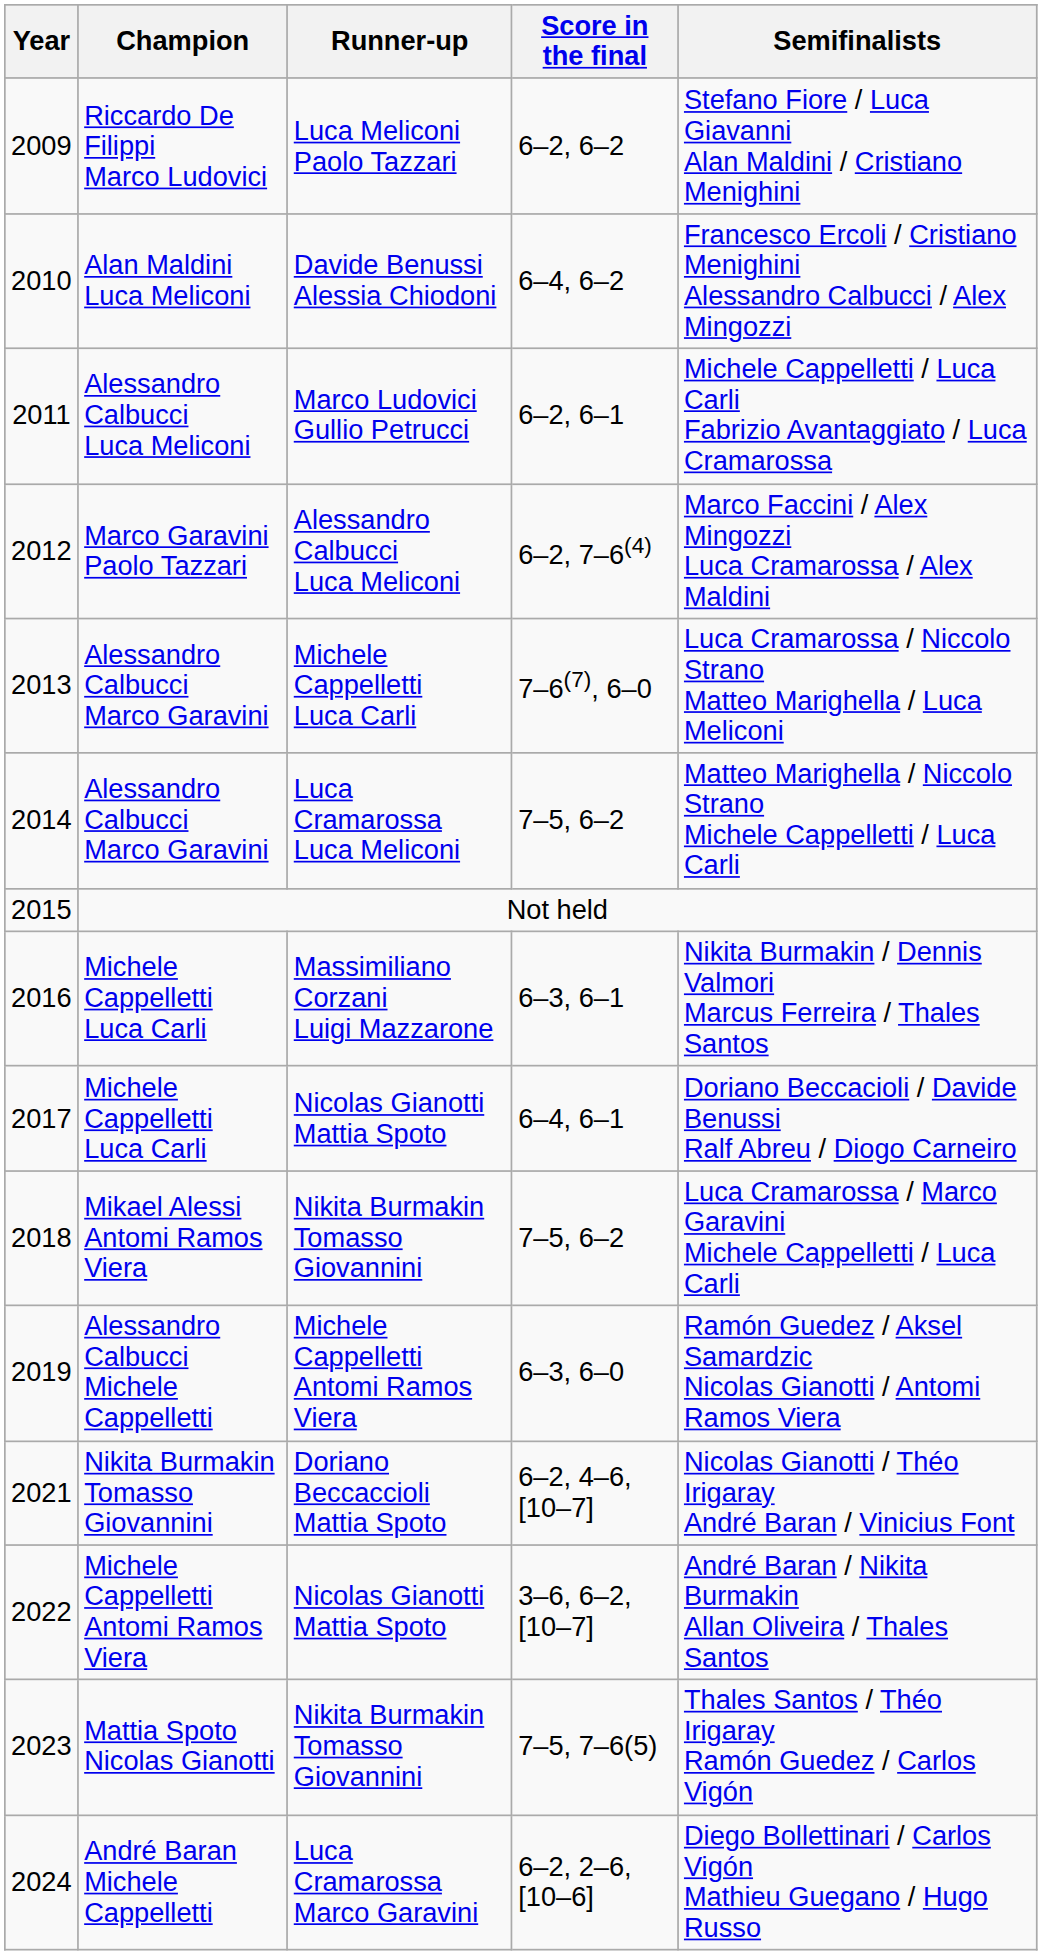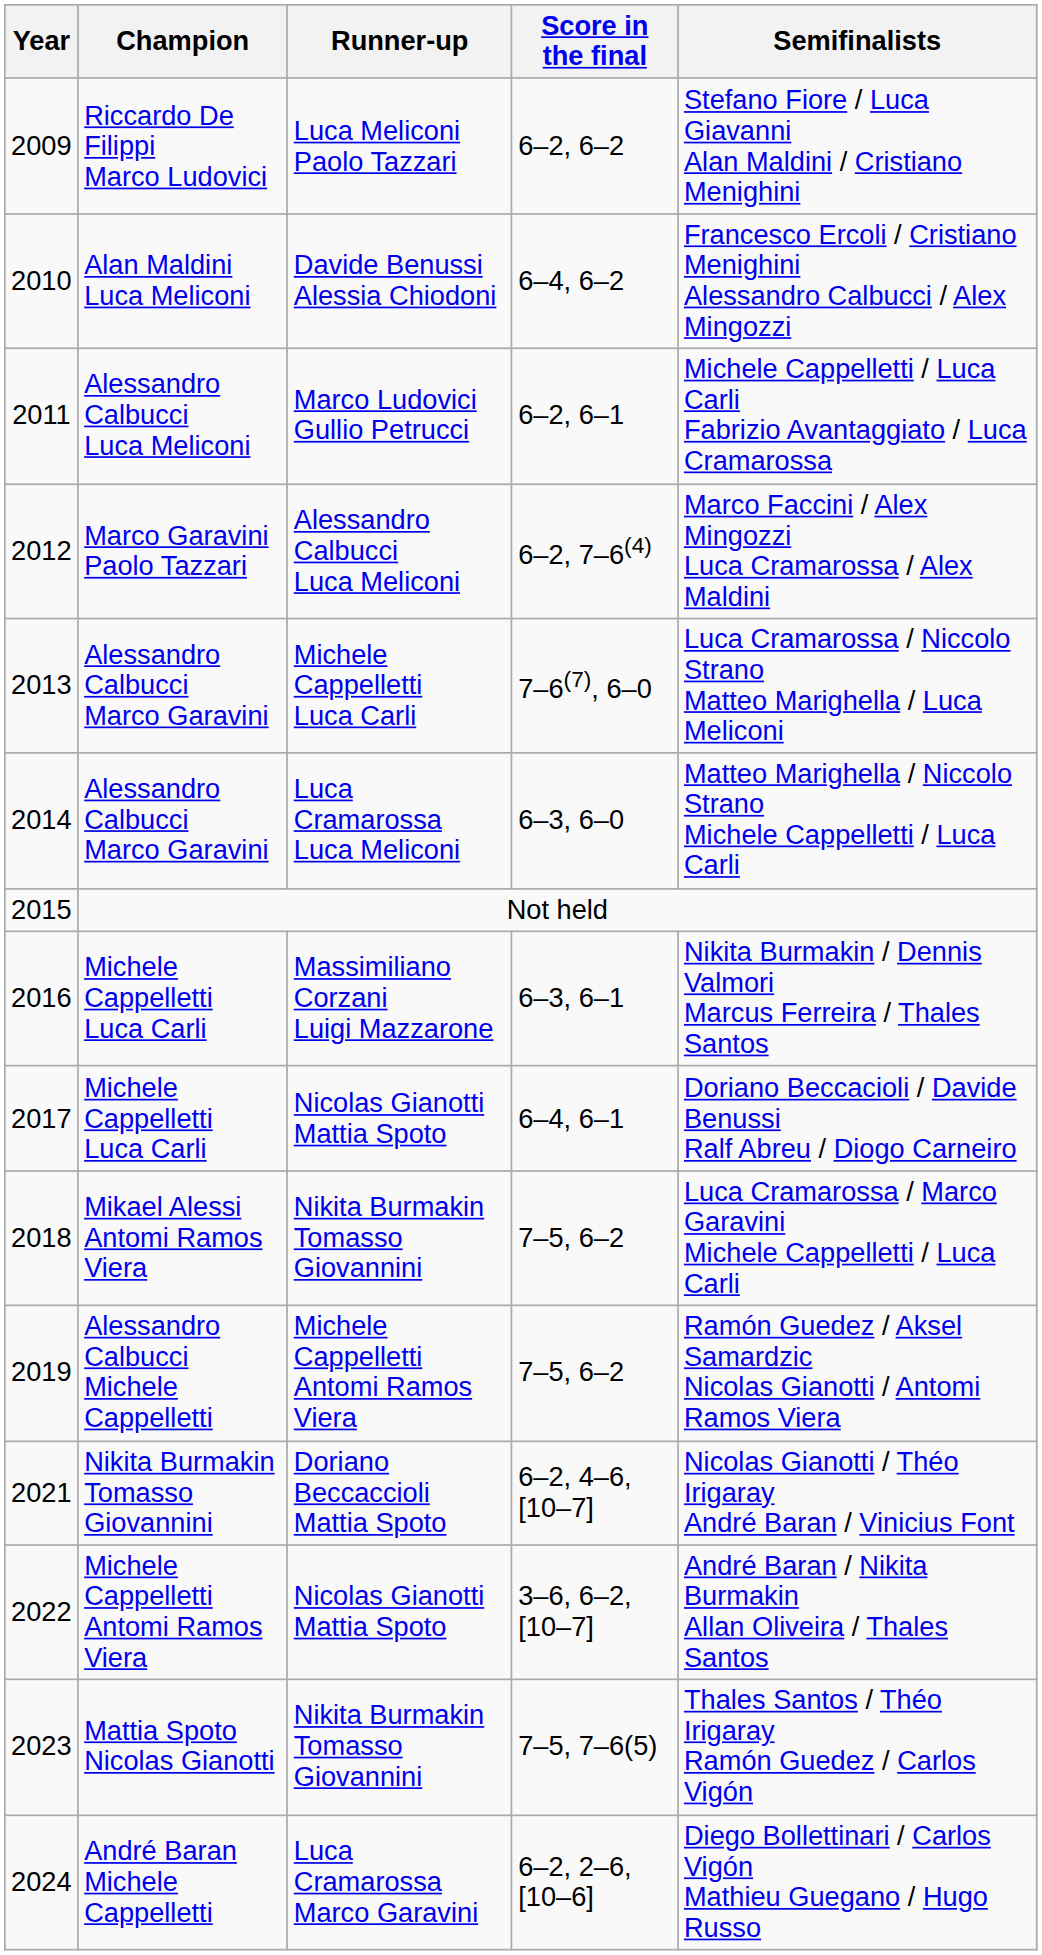2014 | Score in the final: 7–5, 6–2 -> 6–3, 6–0
2019 | Score in the final: 6–3, 6–0 -> 7–5, 6–2
